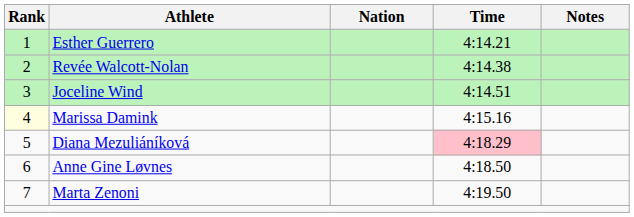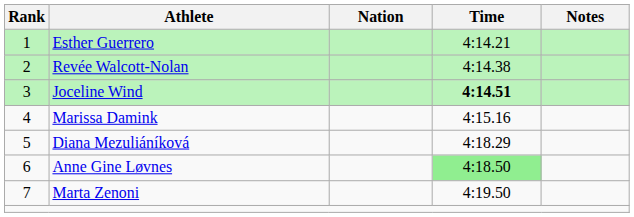Joceline Wind | Time: normal -> bold
Marissa Damink | Rank: lightyellow background -> no background
Diana Mezuliáníková | Time: pink background -> no background
Anne Gine Løvnes | Time: no background -> lightgreen background
